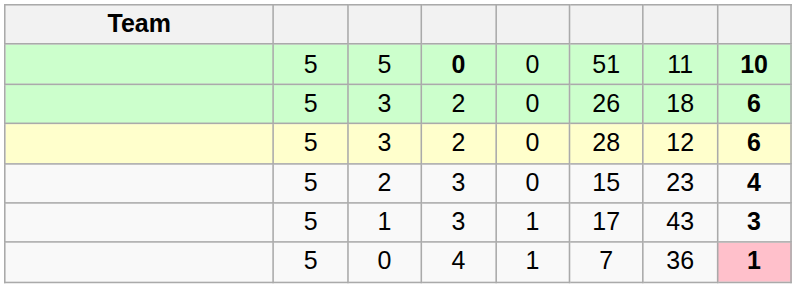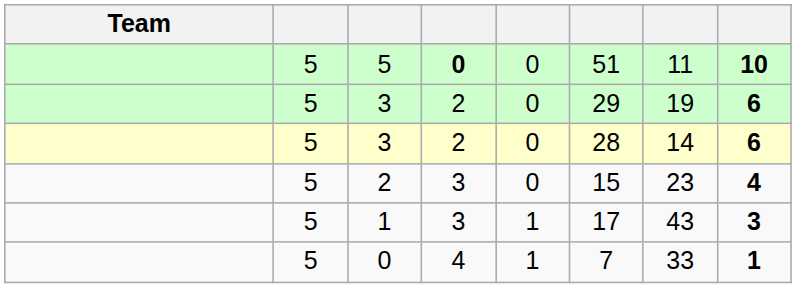row 3 | column 6: 26 -> 29
row 3 | column 7: 18 -> 19
row 4 | column 7: 12 -> 14
row 7 | column 7: 36 -> 33
row 7 | column 8: pink background -> no background
